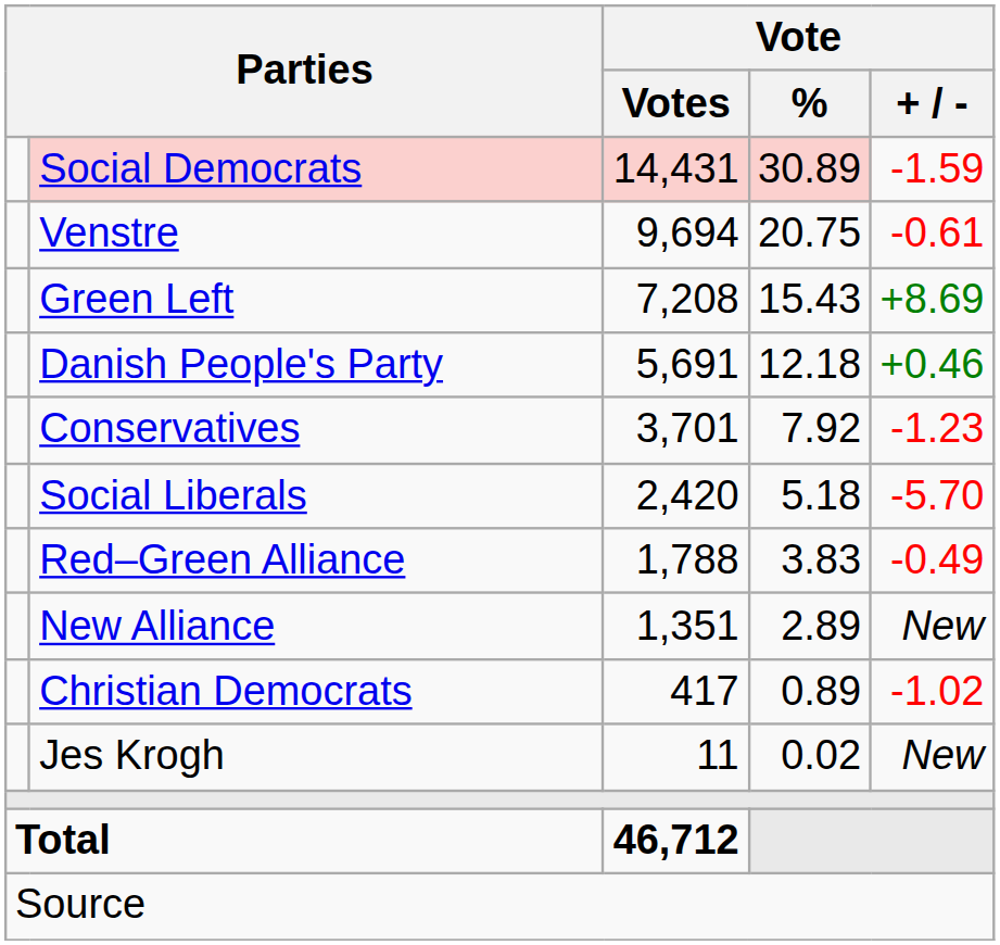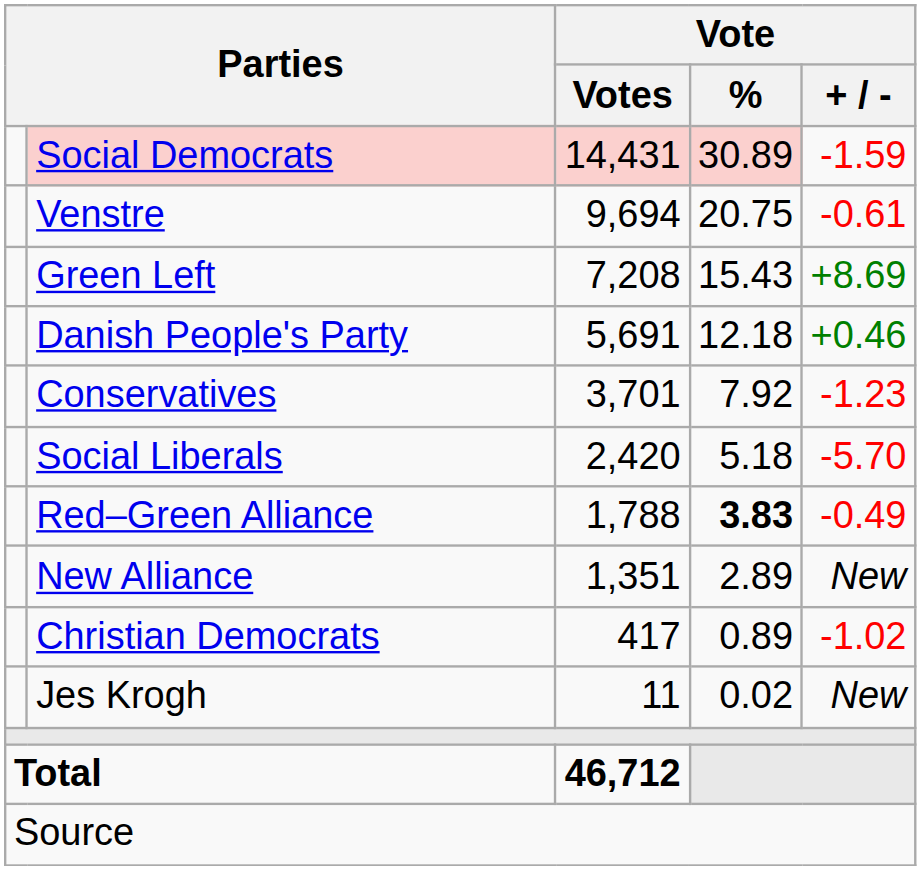Red–Green Alliance | Vote / %: normal -> bold
